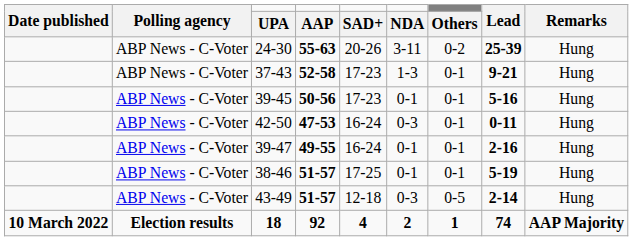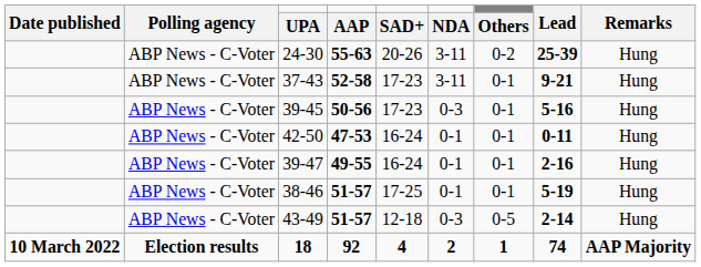37-43 | NDA: 1-3 -> 3-11
39-45 | NDA: 0-1 -> 0-3
42-50 | NDA: 0-3 -> 0-1
